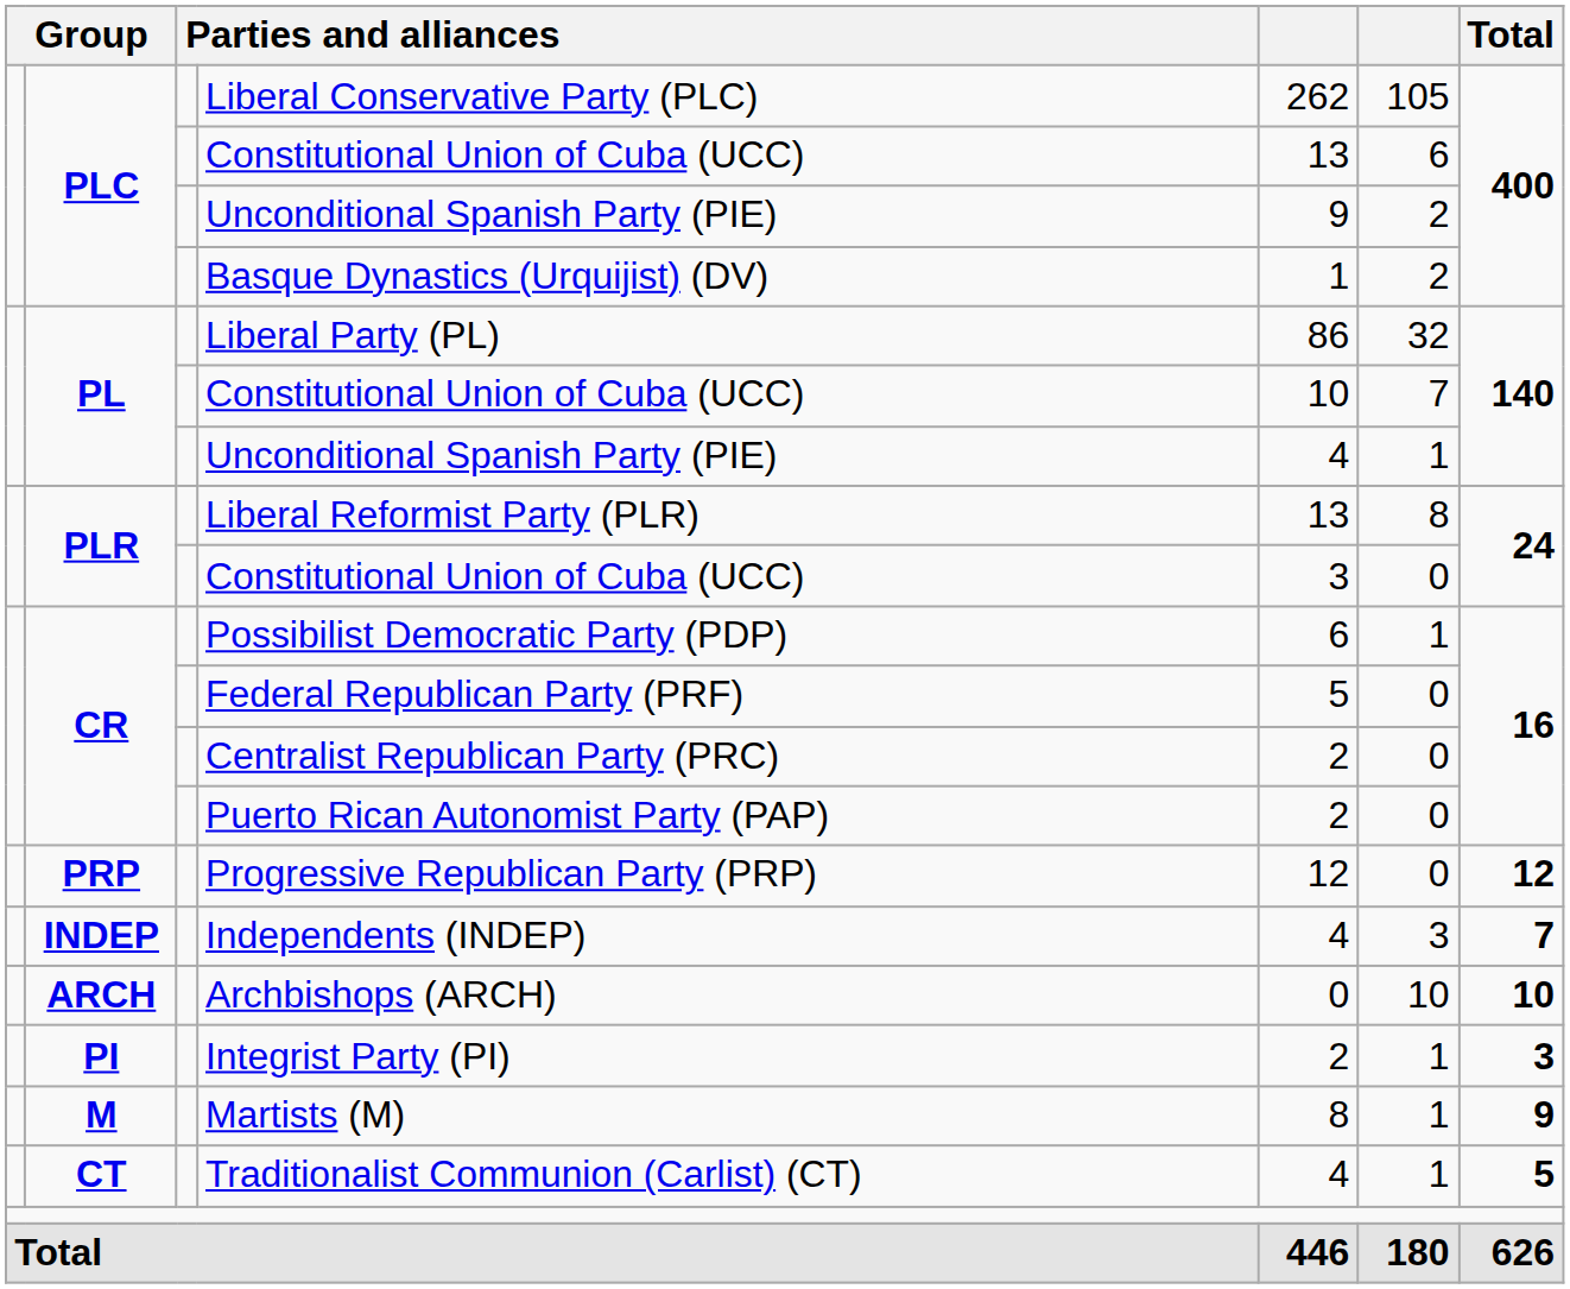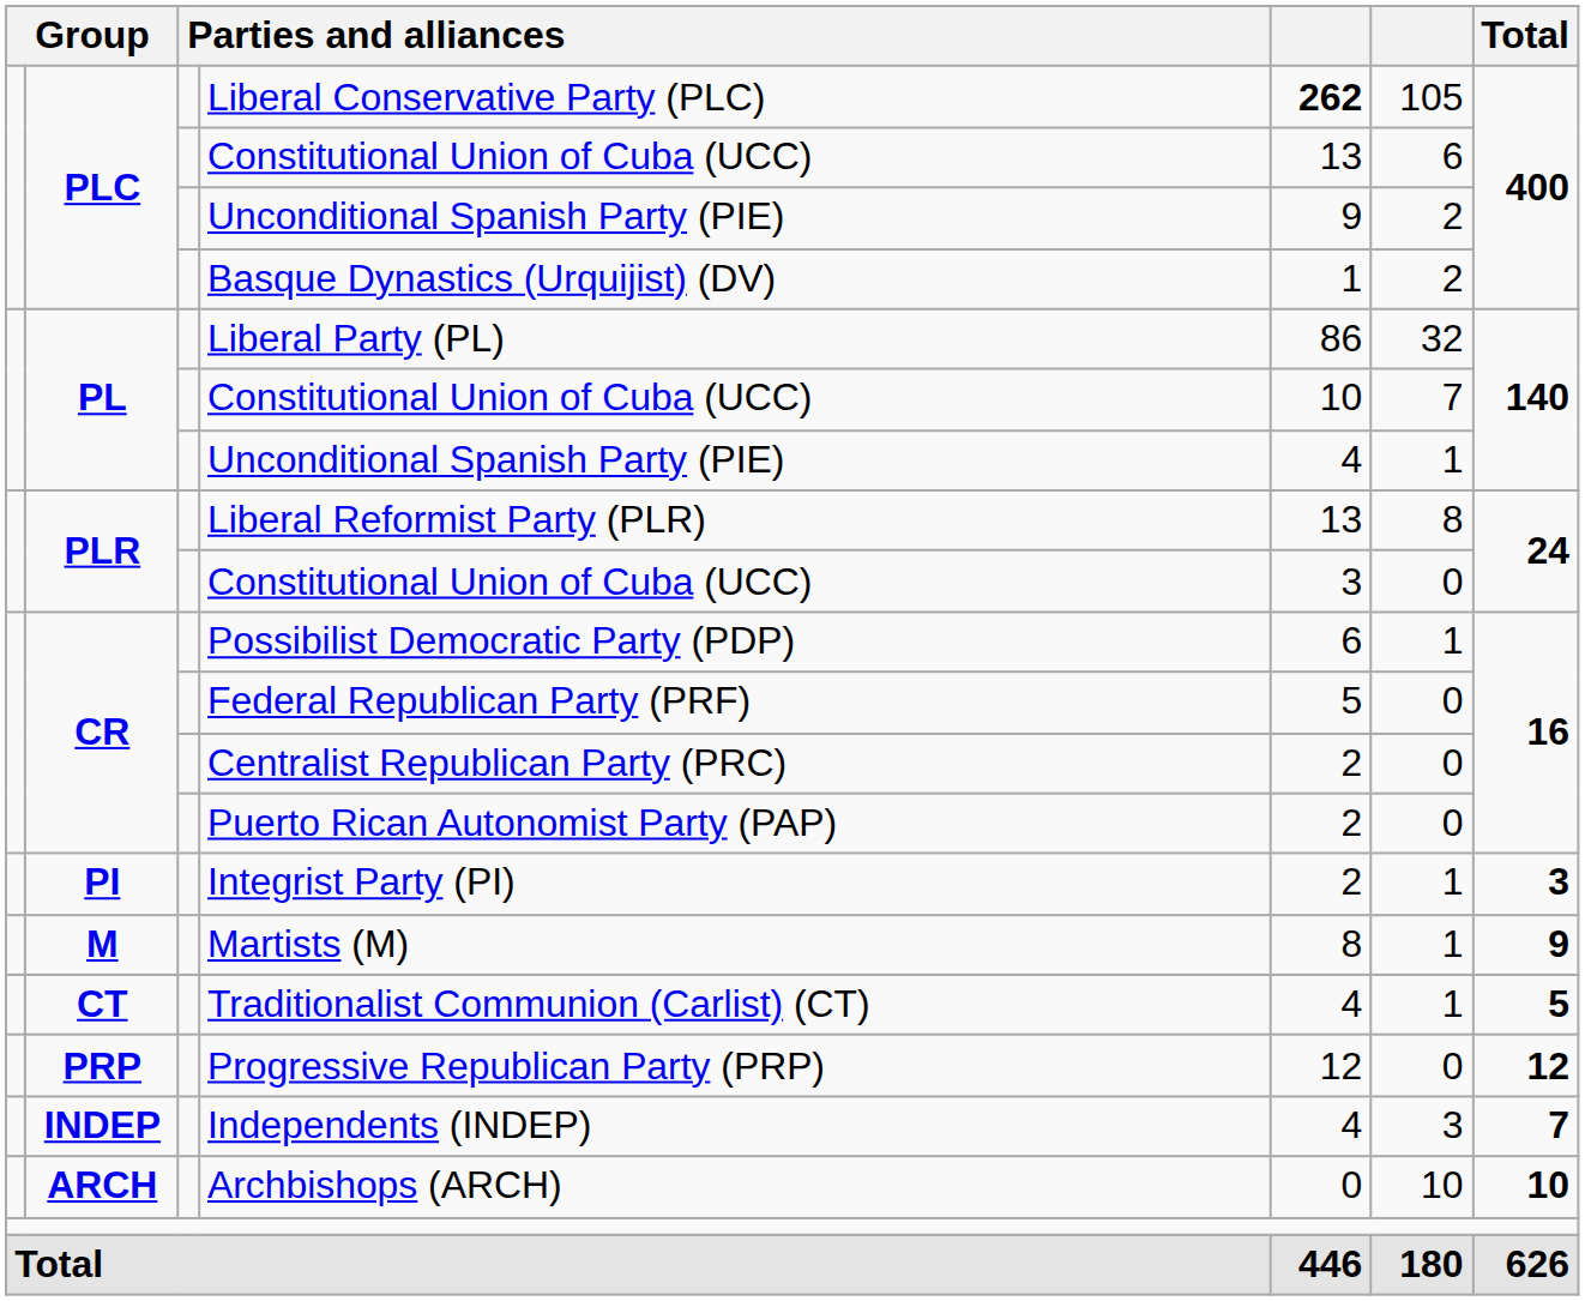Liberal Conservative Party (PLC) | column 5: normal -> bold
rows swapped: Progressive Republican Party (PRP) <-> Integrist Party (PI)
rows swapped: Martists (M) <-> Independents (INDEP)
rows swapped: Traditionalist Communion (Carlist) (CT) <-> Archbishops (ARCH)
